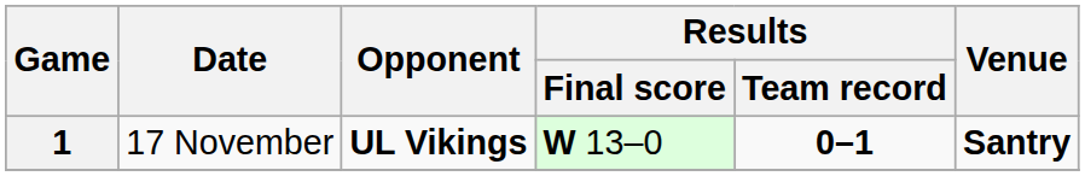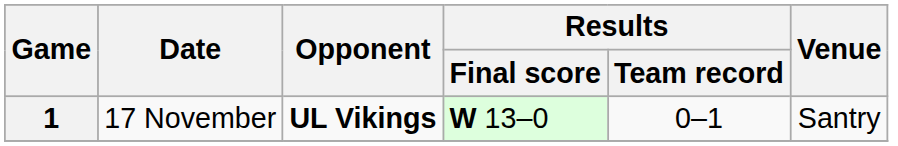1 | Results / Team record: bold -> normal
1 | Venue: bold -> normal
